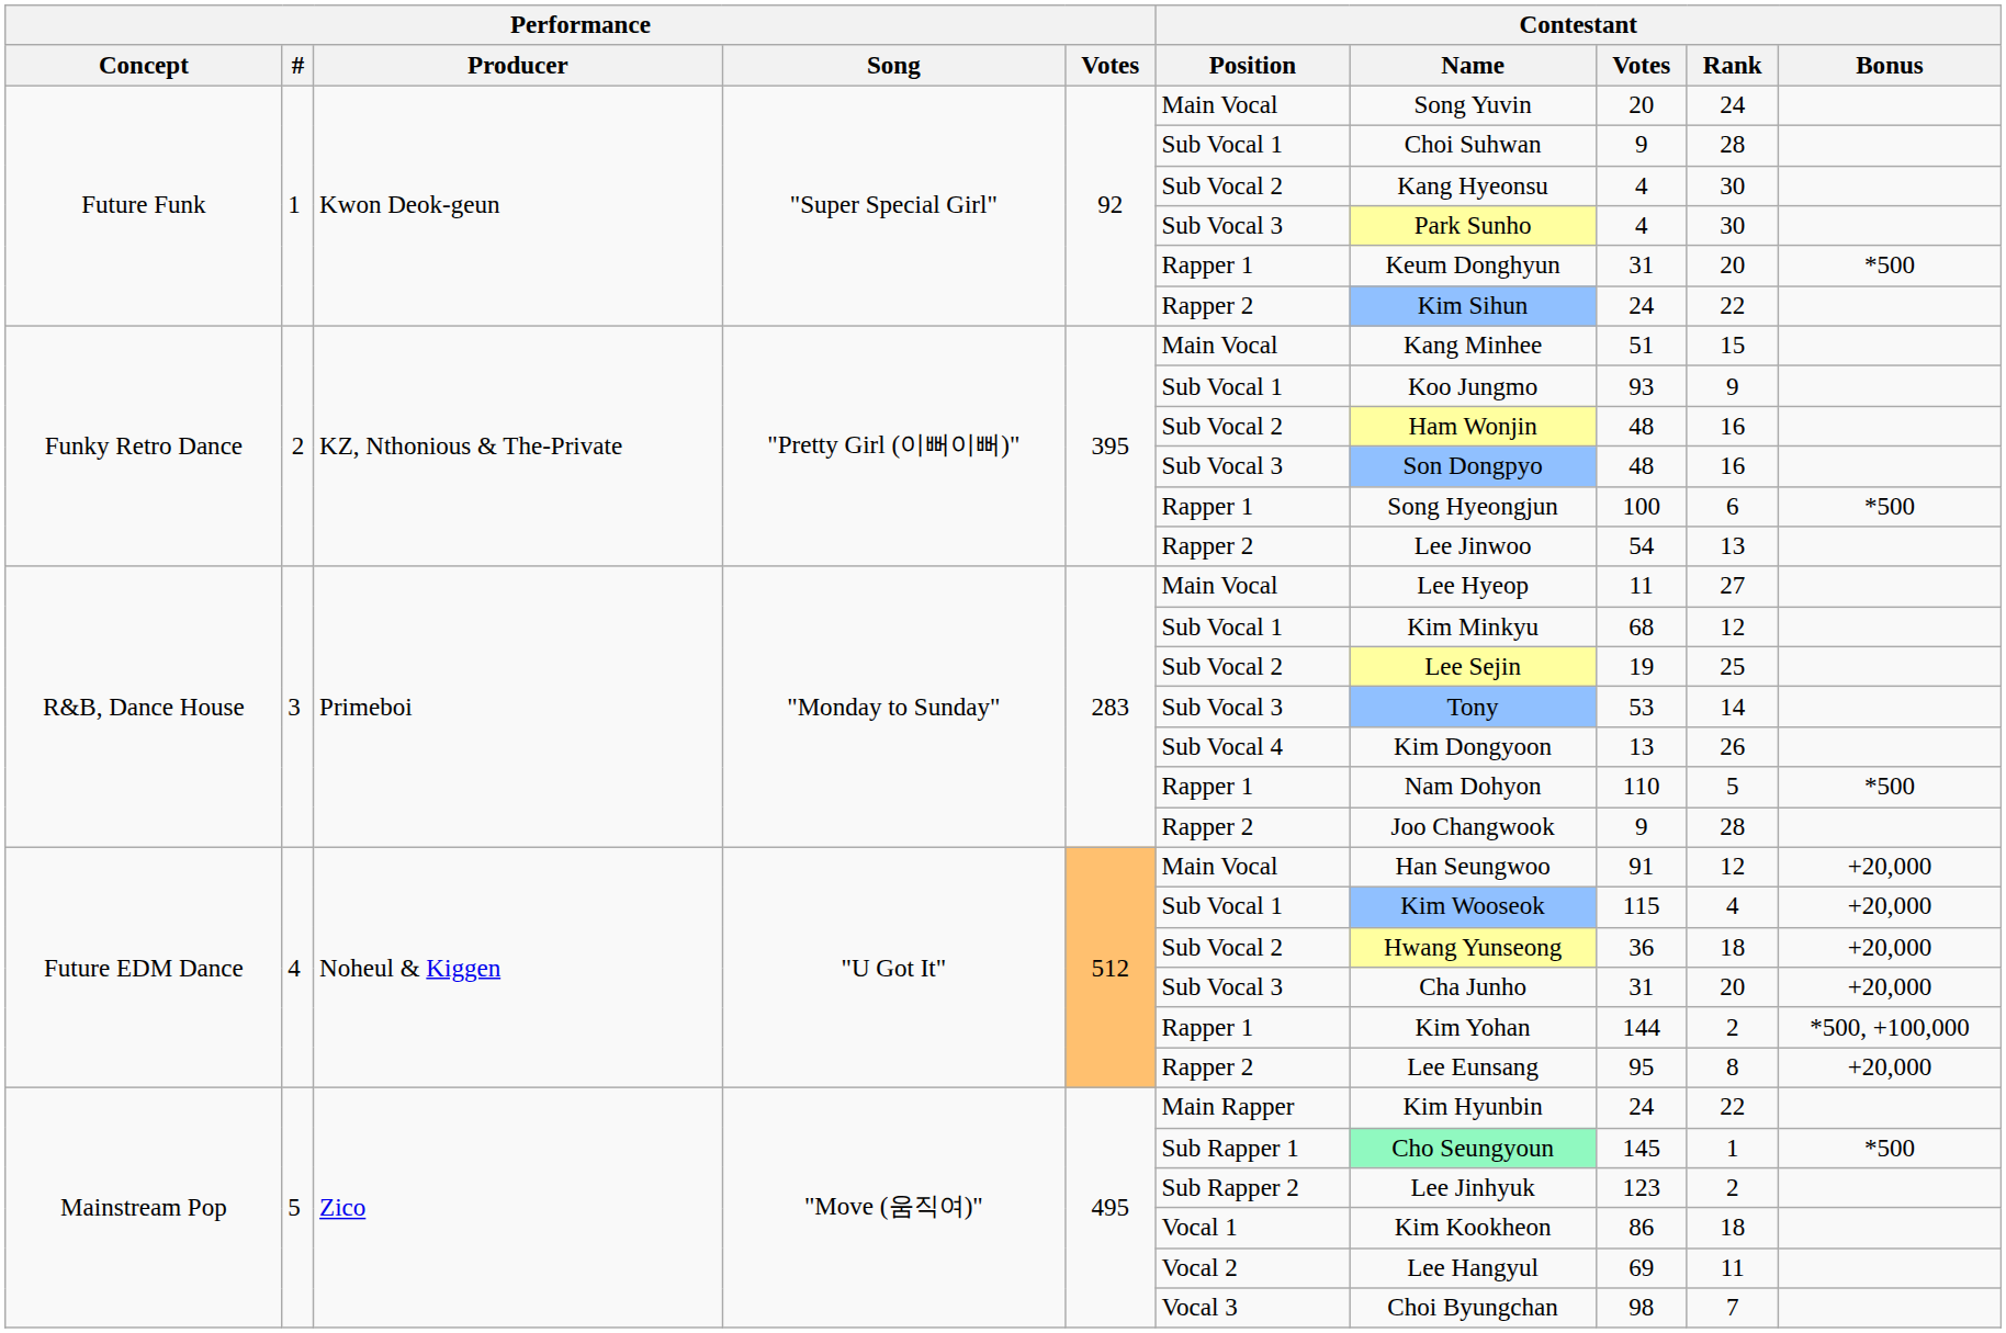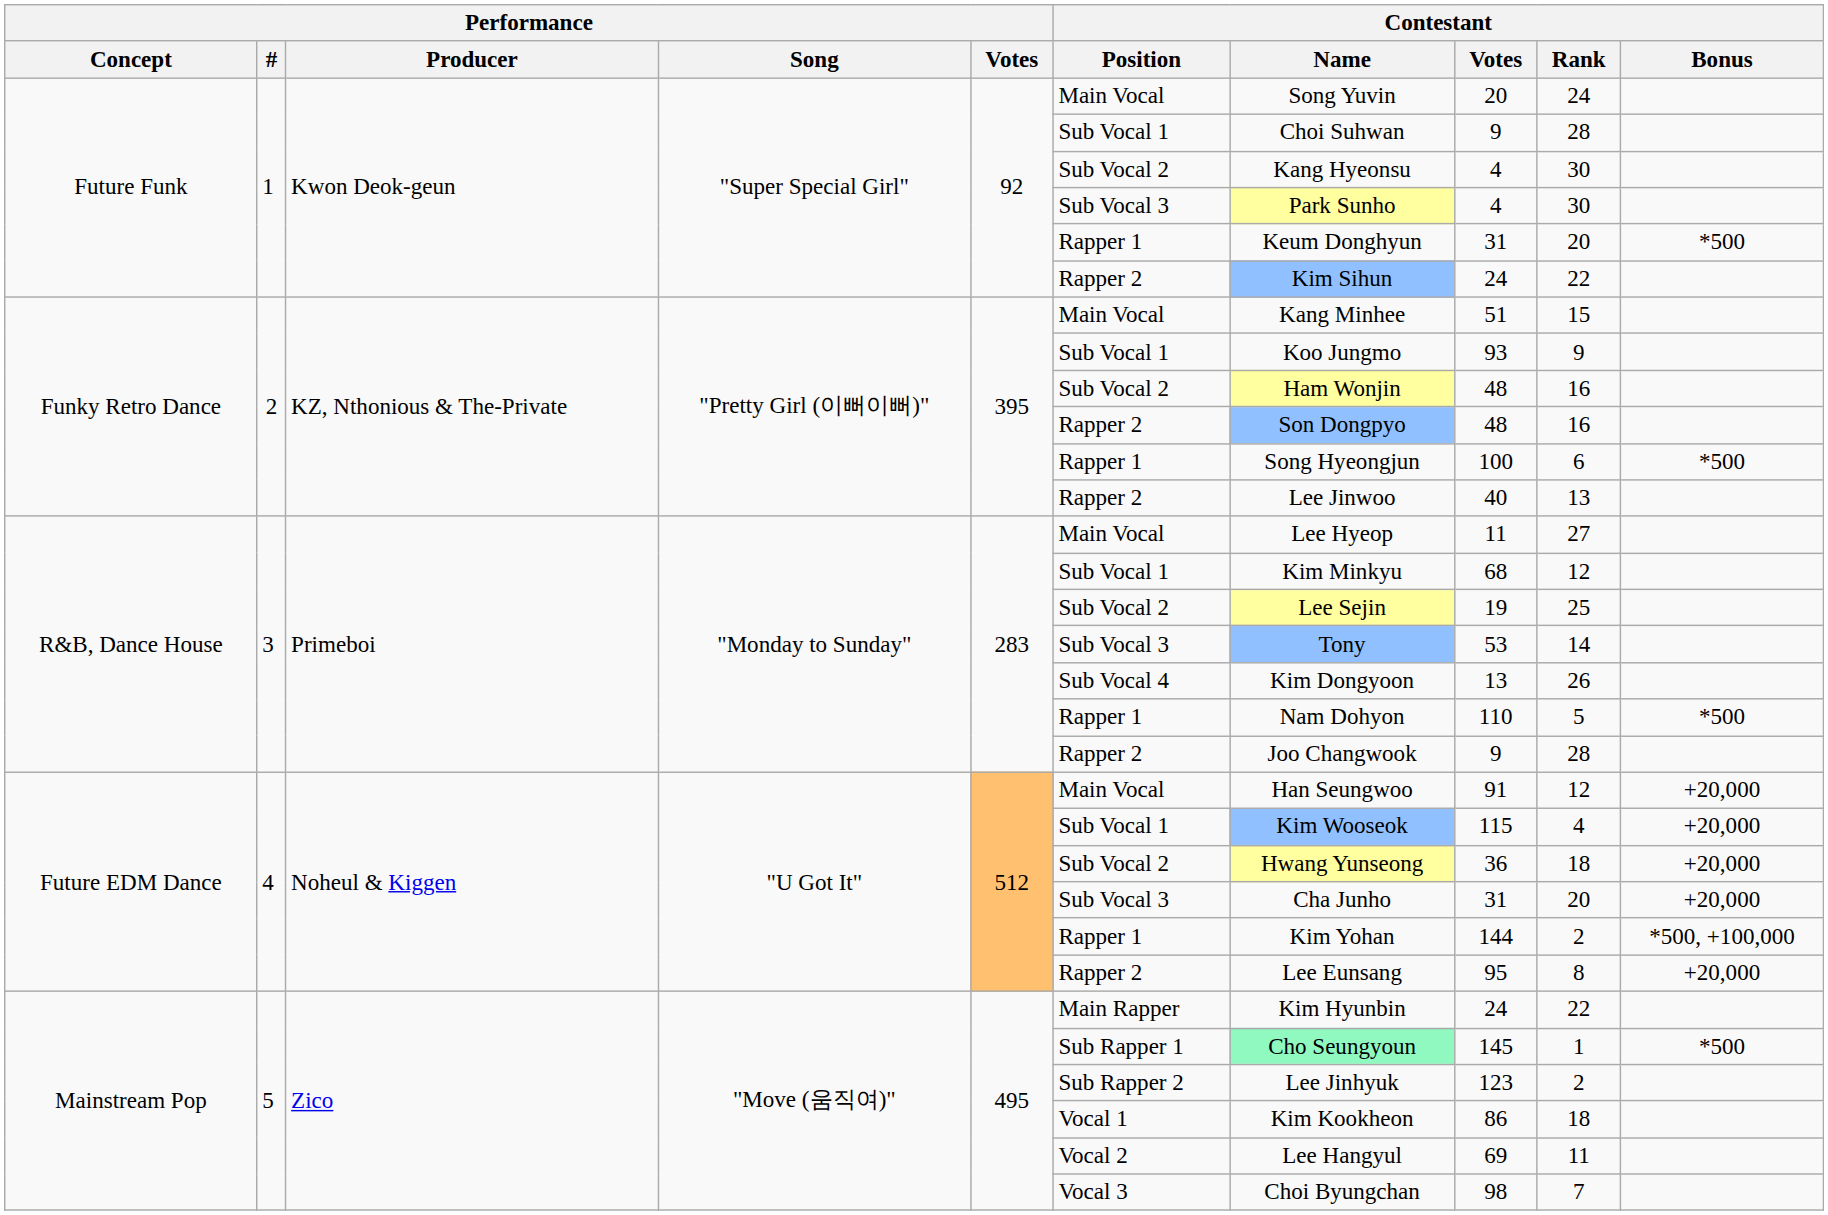row 12 | Contestant / Position: Sub Vocal 3 -> Rapper 2
row 14 | Contestant / Votes: 54 -> 40
